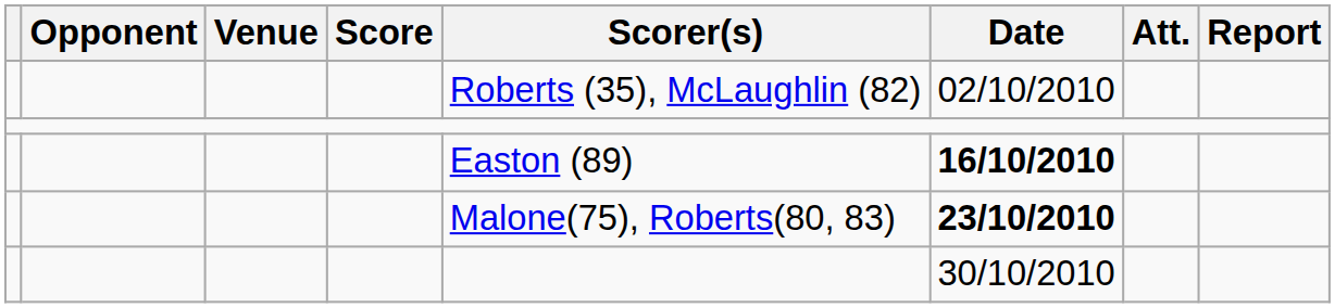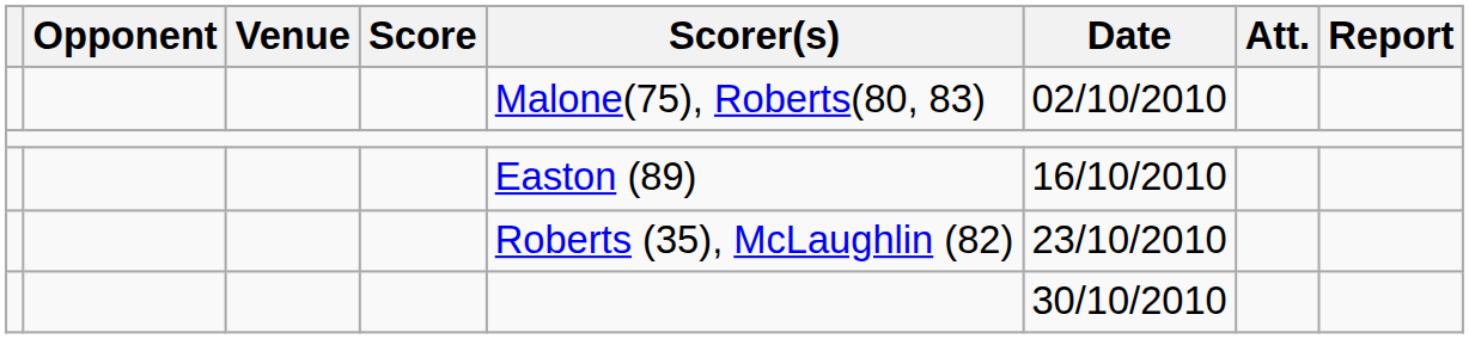row 2 | Scorer(s): Roberts (35), McLaughlin (82) -> Malone(75), Roberts(80, 83)
row 4 | Date: bold -> normal
row 5 | Scorer(s): Malone(75), Roberts(80, 83) -> Roberts (35), McLaughlin (82)
row 5 | Date: bold -> normal
